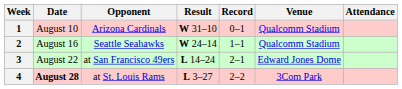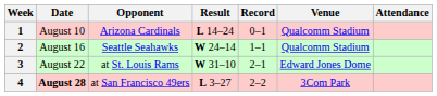1 | Result: W 31–10 -> L 14–24
3 | Opponent: at San Francisco 49ers -> at St. Louis Rams
3 | Result: L 14–24 -> W 31–10
4 | Opponent: at St. Louis Rams -> at San Francisco 49ers
